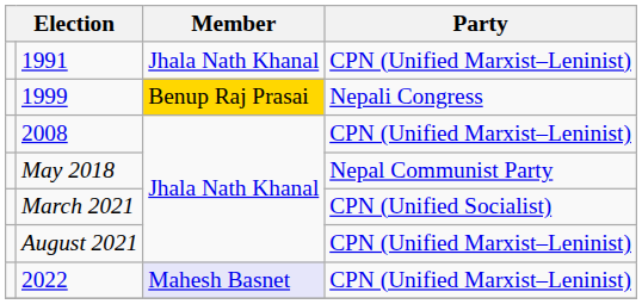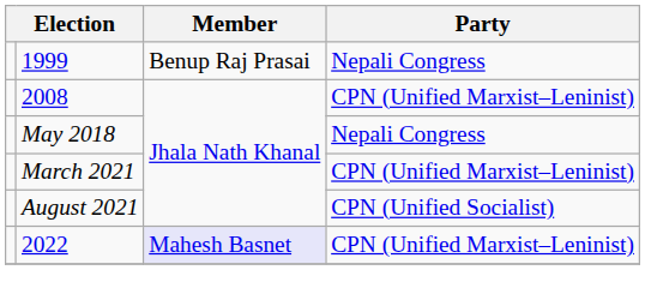- row: 1991 | Jhala Nath Khanal | CPN (Unified Marxist–Leninist)
1999 | Member: gold background -> no background
May 2018 | Party: Nepal Communist Party -> Nepali Congress
March 2021 | Party: CPN (Unified Socialist) -> CPN (Unified Marxist–Leninist)
August 2021 | Party: CPN (Unified Marxist–Leninist) -> CPN (Unified Socialist)
